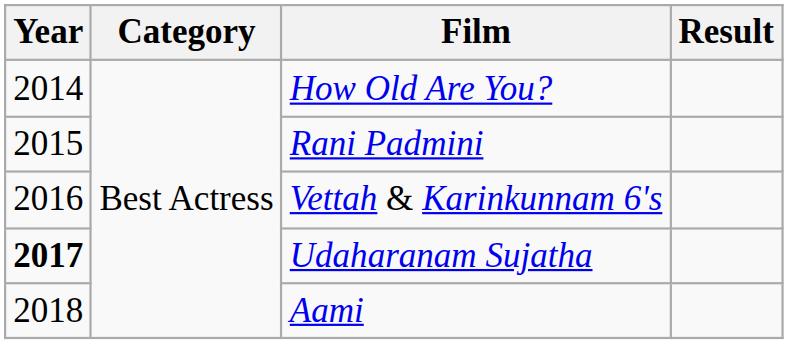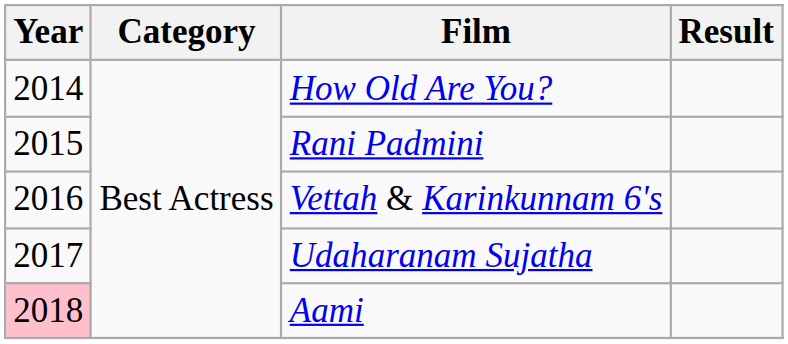Udaharanam Sujatha | Year: bold -> normal
Aami | Year: no background -> pink background
